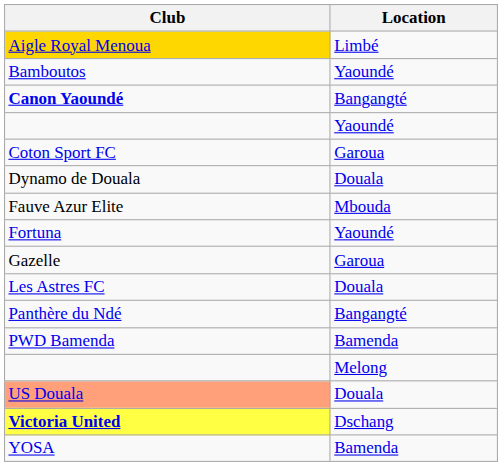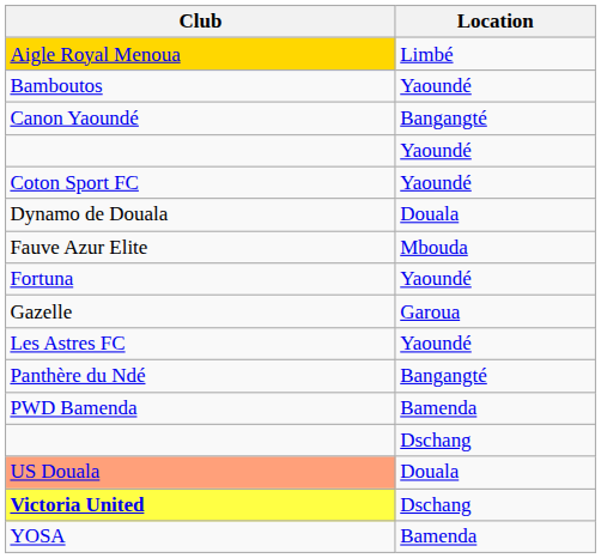row 4 | Club: bold -> normal
row 6 | Location: Garoua -> Yaoundé
row 11 | Location: Douala -> Yaoundé
row 14 | Location: Melong -> Dschang
